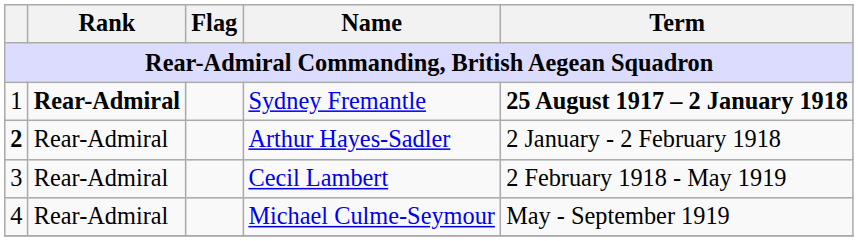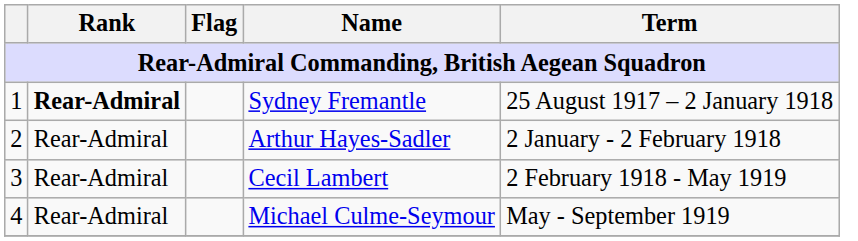Sydney Fremantle | Term: bold -> normal
Arthur Hayes-Sadler | column 1: bold -> normal
